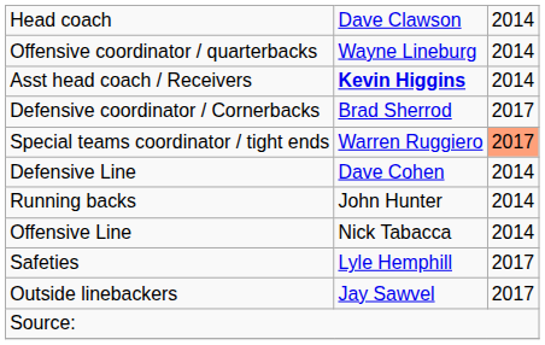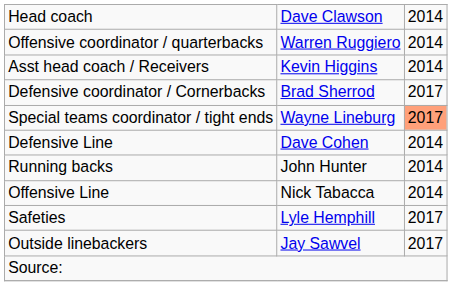Offensive coordinator / quarterbacks | column 2: Wayne Lineburg -> Warren Ruggiero
Asst head coach / Receivers | column 2: bold -> normal
Special teams coordinator / tight ends | column 2: Warren Ruggiero -> Wayne Lineburg
